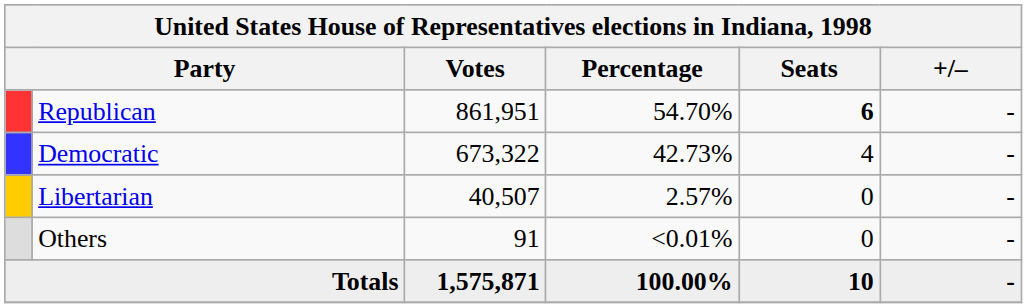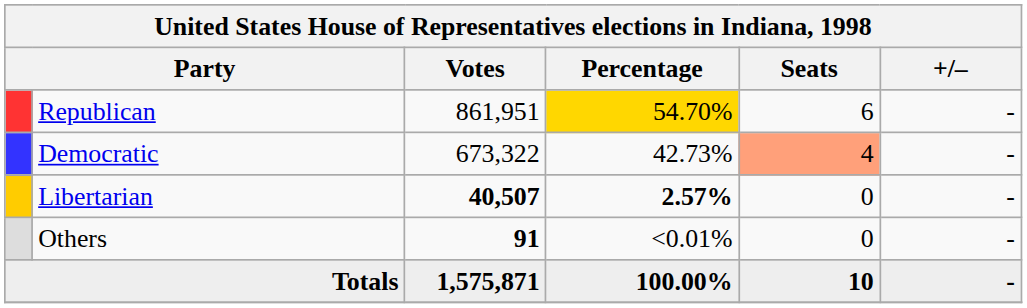Republican | Percentage: no background -> gold background
Republican | Seats: bold -> normal
Democratic | Seats: no background -> lightsalmon background
Libertarian | Votes: normal -> bold
Libertarian | Percentage: normal -> bold
Others | Votes: normal -> bold
